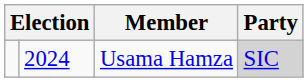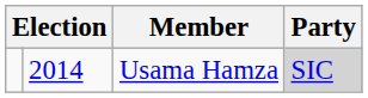Usama Hamza | column 2: 2024 -> 2014
